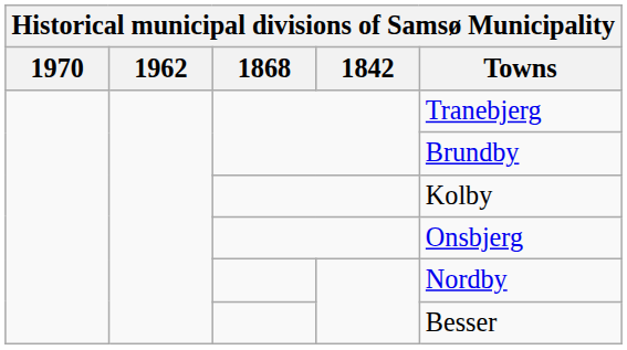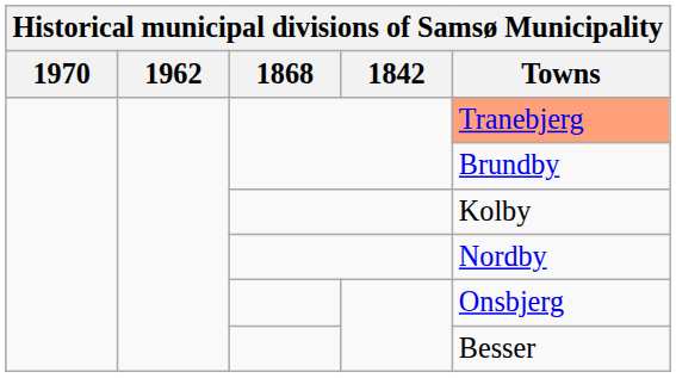row 3 | Towns: no background -> lightsalmon background
row 6 | Towns: Onsbjerg -> Nordby
row 7 | Towns: Nordby -> Onsbjerg
